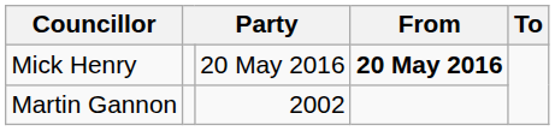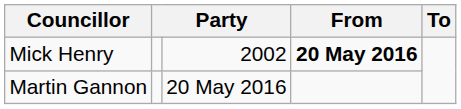Mick Henry | column 3: 20 May 2016 -> 2002
Martin Gannon | column 3: 2002 -> 20 May 2016
